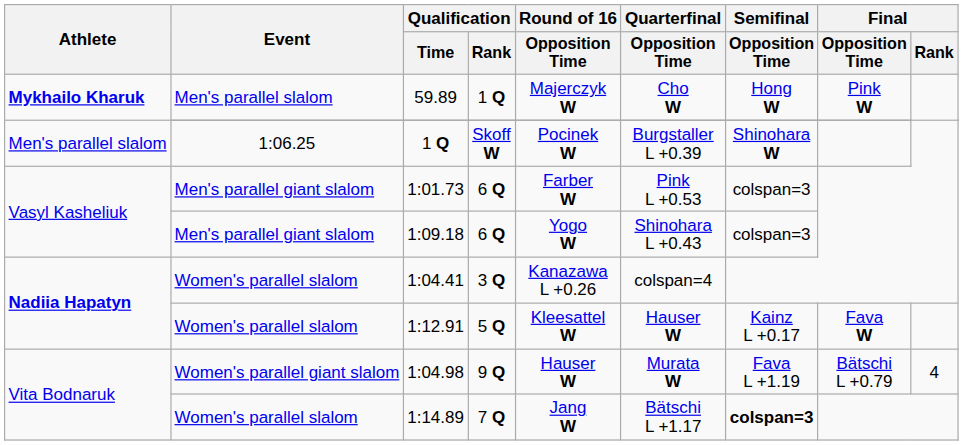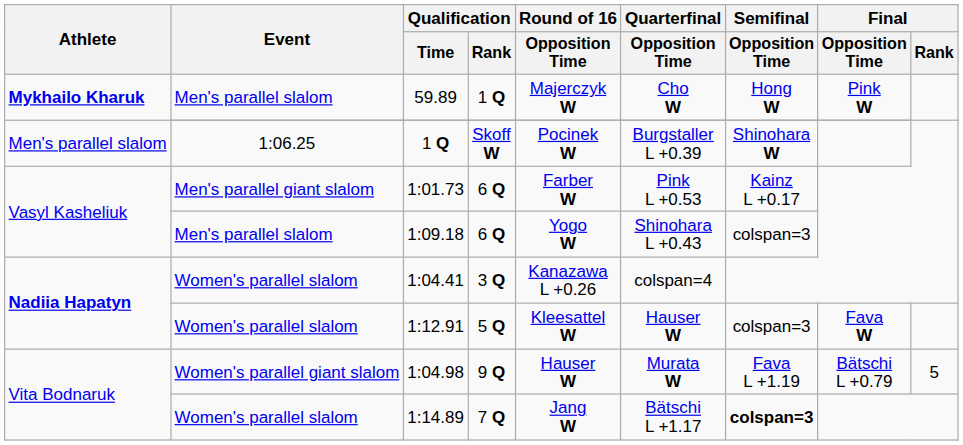1:01.73 | Semifinal / Opposition Time: colspan=3 -> Kainz L +0.17
1:09.18 | Event: Men's parallel giant slalom -> Men's parallel slalom
1:12.91 | Semifinal / Opposition Time: Kainz L +0.17 -> colspan=3
1:04.98 | Final / Rank: 4 -> 5
